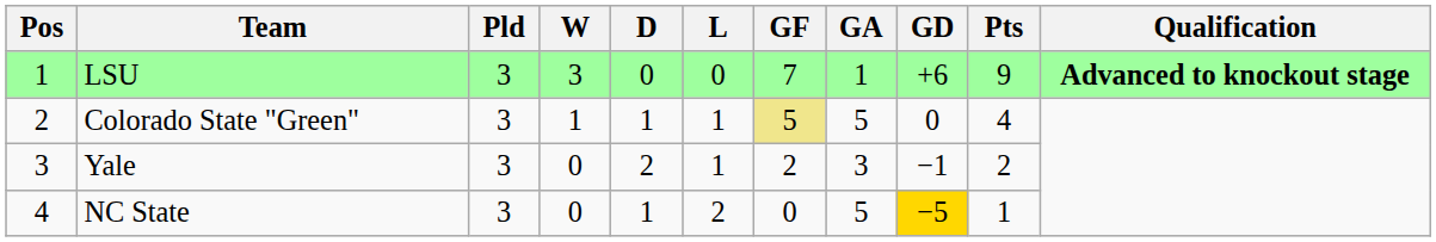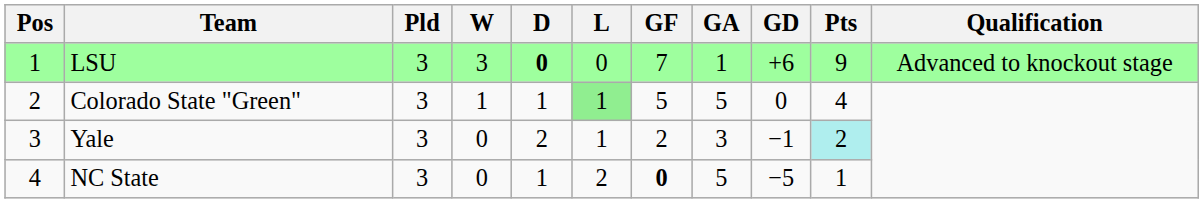LSU | D: normal -> bold
LSU | Qualification: bold -> normal
Colorado State "Green" | L: no background -> lightgreen background
Colorado State "Green" | GF: khaki background -> no background
Yale | Pts: no background -> paleturquoise background
NC State | GF: normal -> bold
NC State | GD: gold background -> no background
